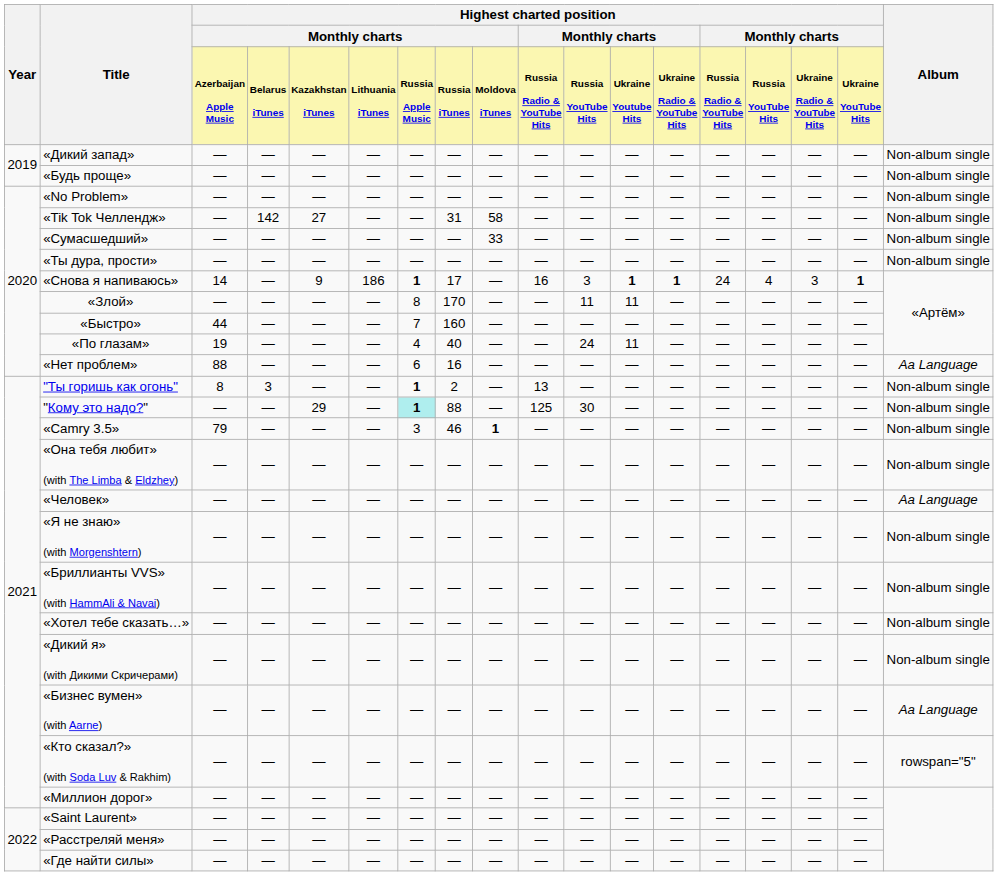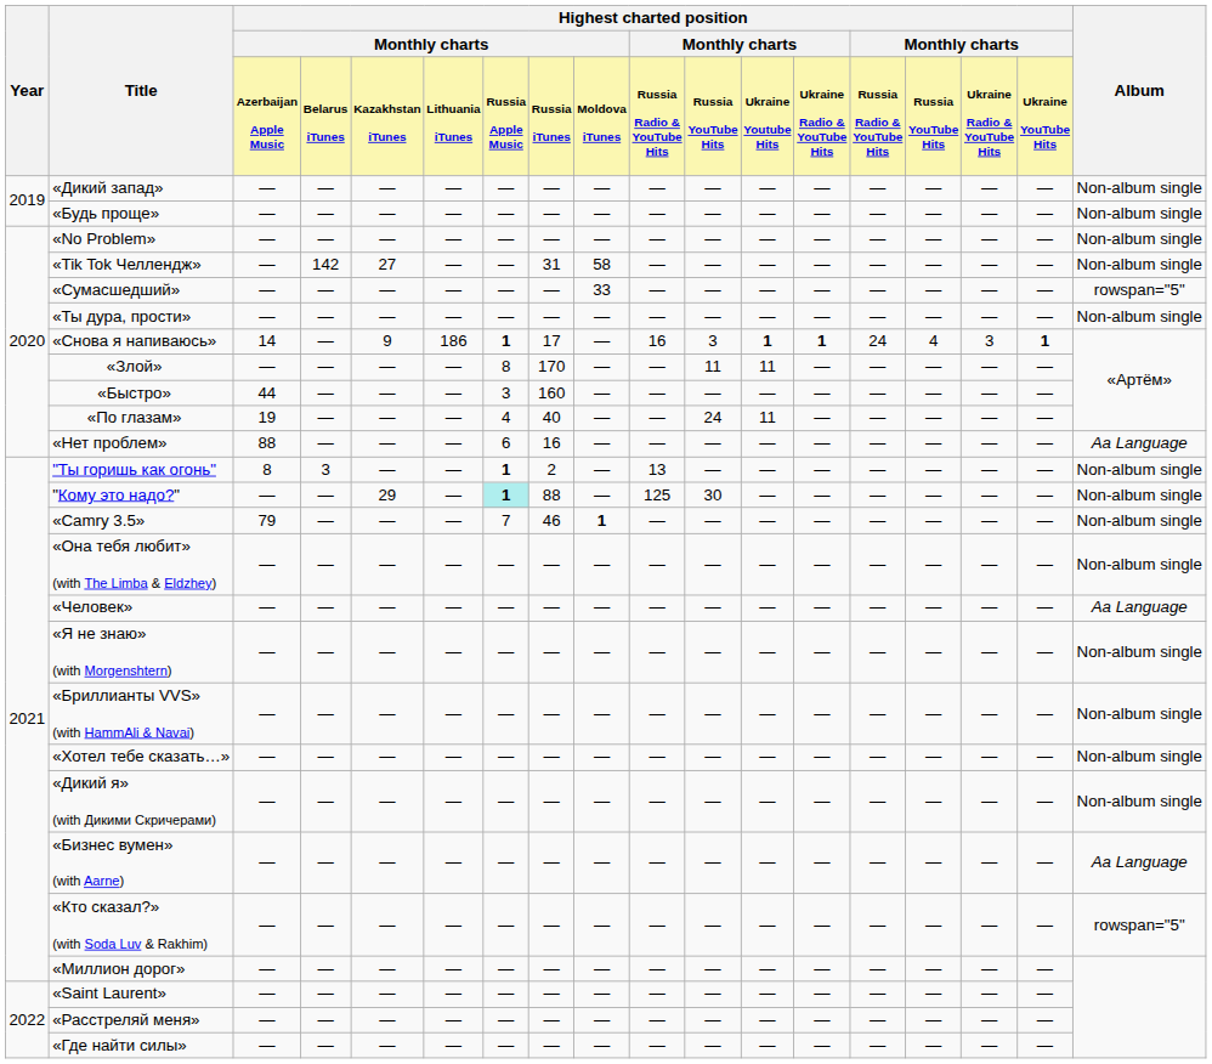«Сумасшедший» | Album: Non-album single -> rowspan="5"
«Быстро» | column 7: 7 -> 3
«Camry 3.5» | column 7: 3 -> 7
